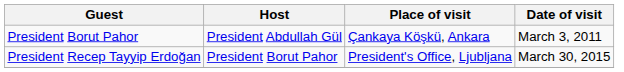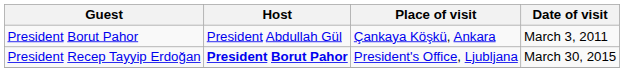President Recep Tayyip Erdoğan | Host: normal -> bold
